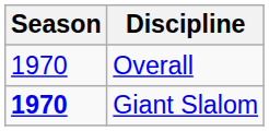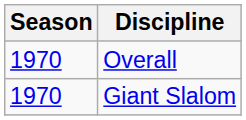Giant Slalom | Season: bold -> normal
